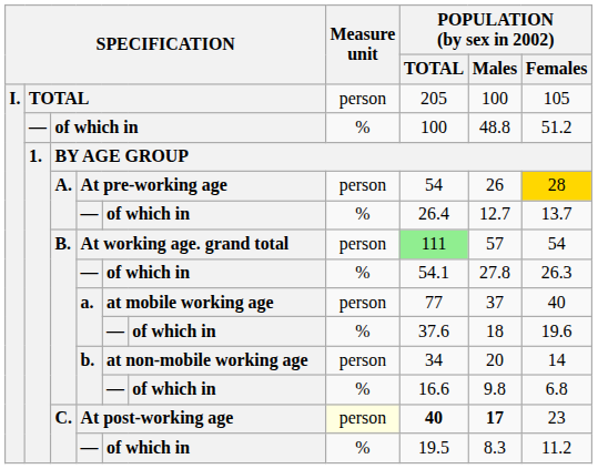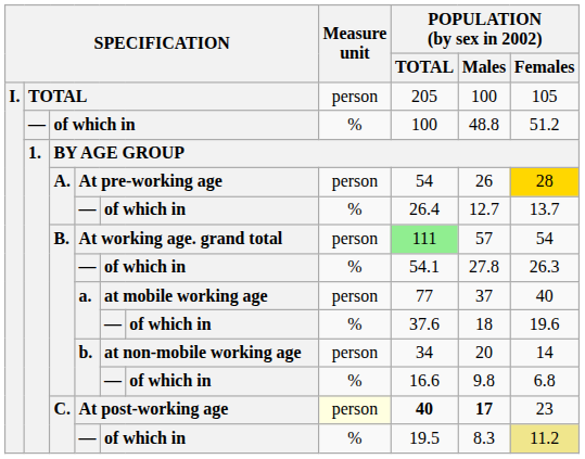C. / — | POPULATION (by sex in 2002) / Females: no background -> khaki background
